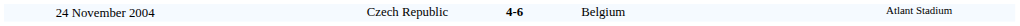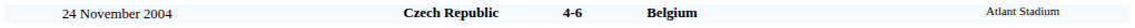Czech Republic | column 2: normal -> bold
Czech Republic | column 4: normal -> bold
